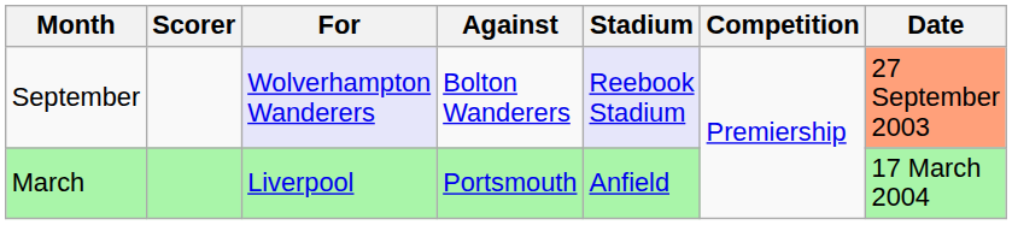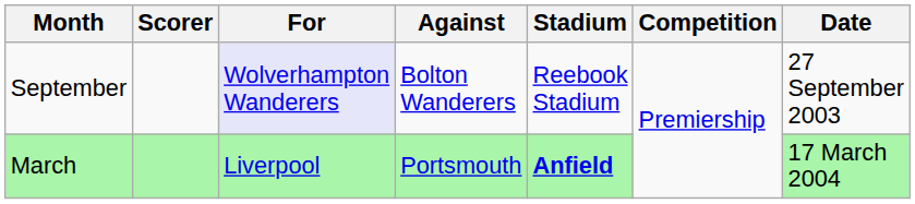September | Stadium: lavender background -> no background
September | Date: lightsalmon background -> no background
March | Stadium: normal -> bold
